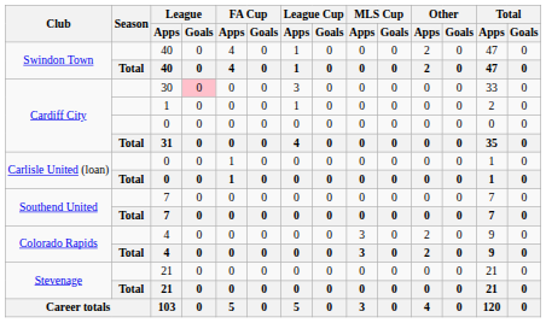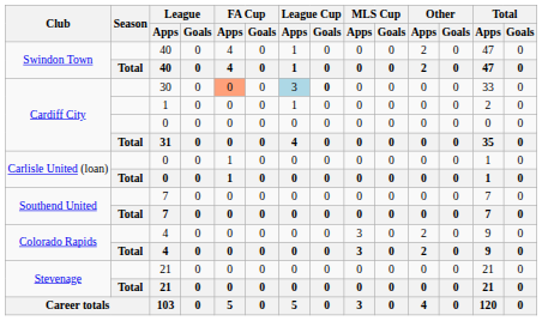30 | League / Goals: pink background -> no background
30 | FA Cup / Apps: no background -> lightsalmon background
30 | League Cup / Apps: no background -> lightblue background
30 | League Cup / Goals: normal -> bold
